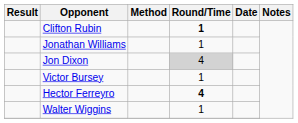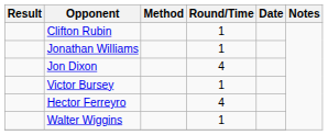Clifton Rubin | Round/Time: bold -> normal
Jon Dixon | Round/Time: lightgrey background -> no background
Hector Ferreyro | Round/Time: bold -> normal
